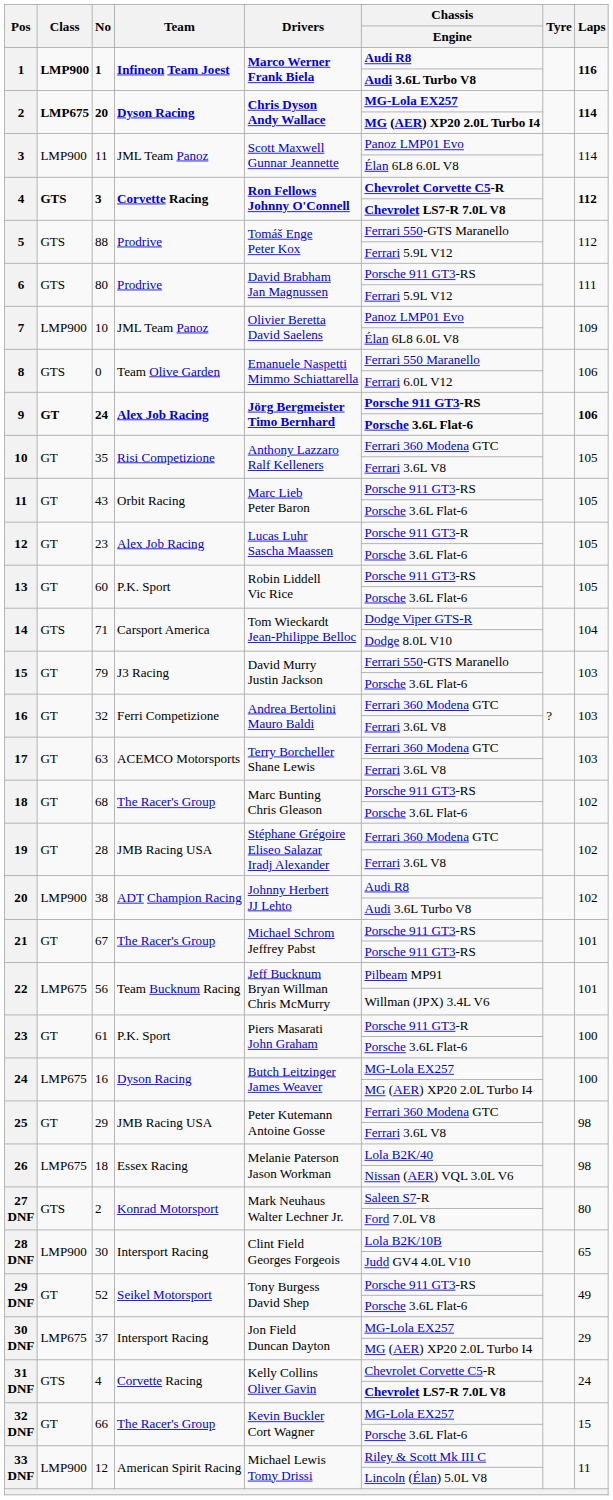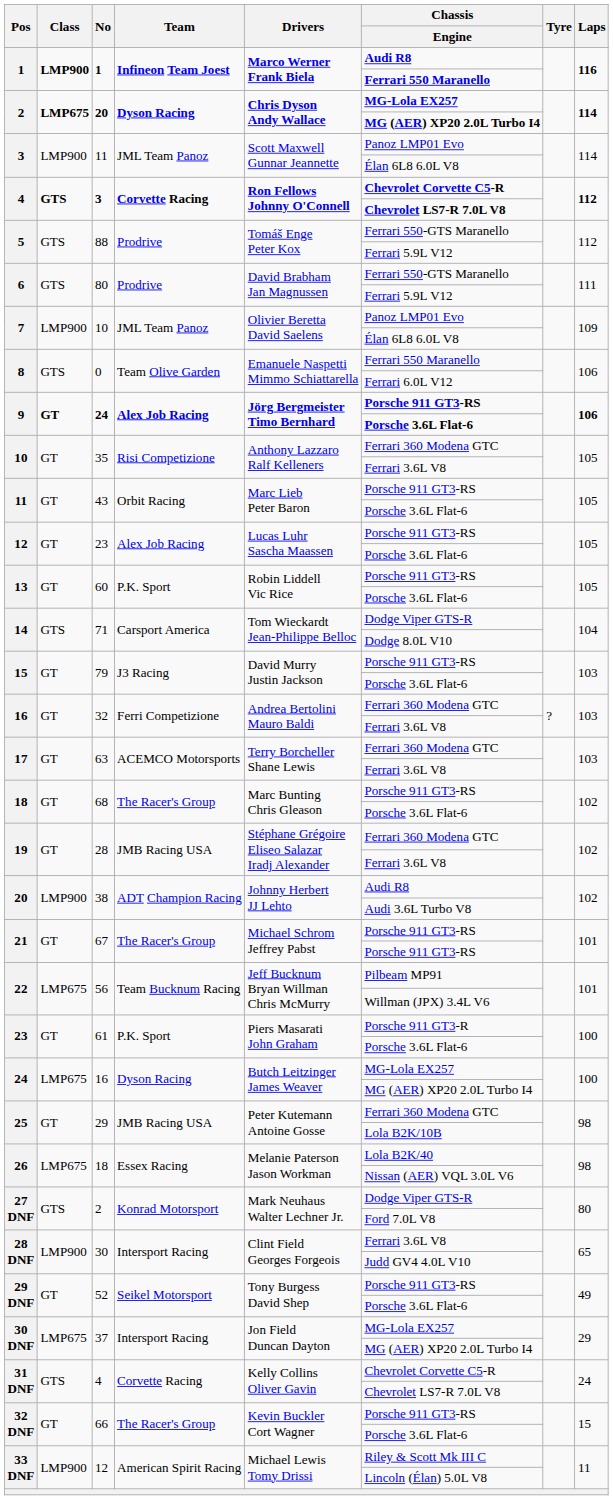row 4 | Chassis / Engine: Audi 3.6L Turbo V8 -> Ferrari 550 Maranello
row 13 | Chassis / Engine: Porsche 911 GT3-RS -> Ferrari 550-GTS Maranello
row 25 | Chassis / Engine: Porsche 911 GT3-R -> Porsche 911 GT3-RS
row 31 | Chassis / Engine: Ferrari 550-GTS Maranello -> Porsche 911 GT3-RS
row 52 | Chassis / Engine: Ferrari 3.6L V8 -> Lola B2K/10B
row 55 | Chassis / Engine: Saleen S7-R -> Dodge Viper GTS-R
row 57 | Chassis / Engine: Lola B2K/10B -> Ferrari 3.6L V8
row 64 | Chassis / Engine: bold -> normal
row 65 | Chassis / Engine: MG-Lola EX257 -> Porsche 911 GT3-RS
